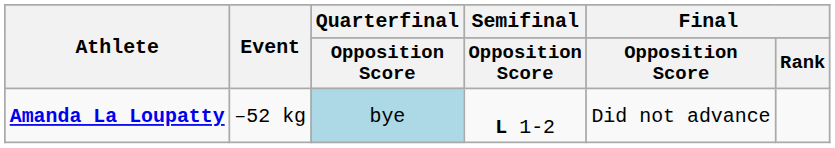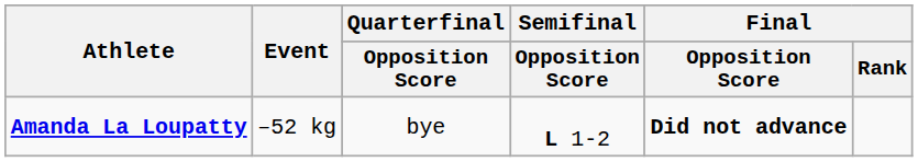Amanda La Loupatty | Quarterfinal / Opposition Score: lightblue background -> no background
Amanda La Loupatty | Final / Opposition Score: normal -> bold
